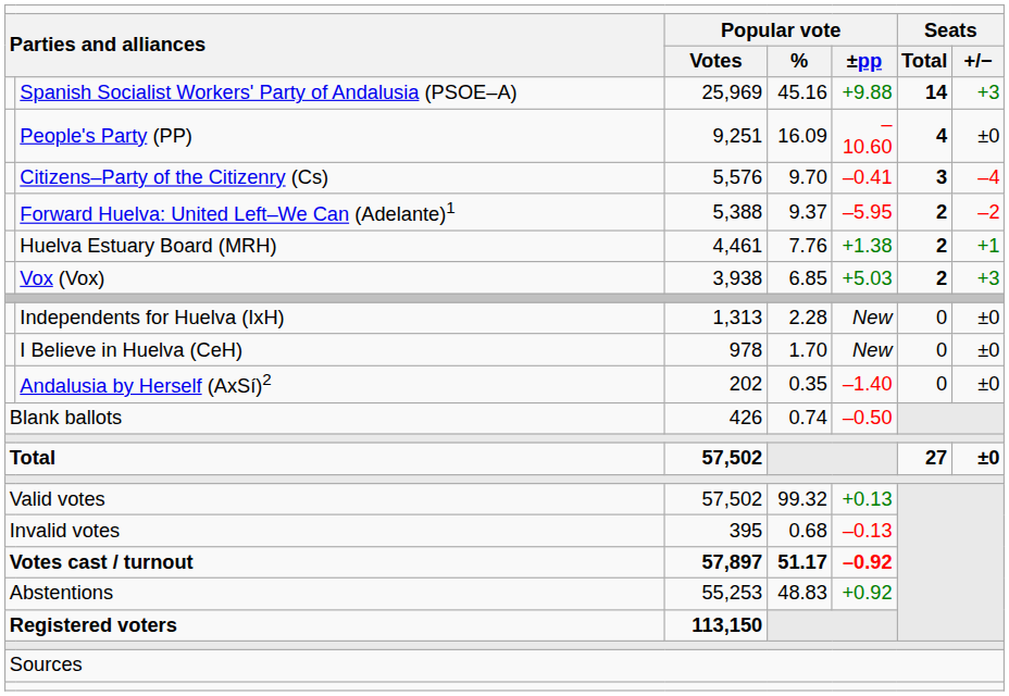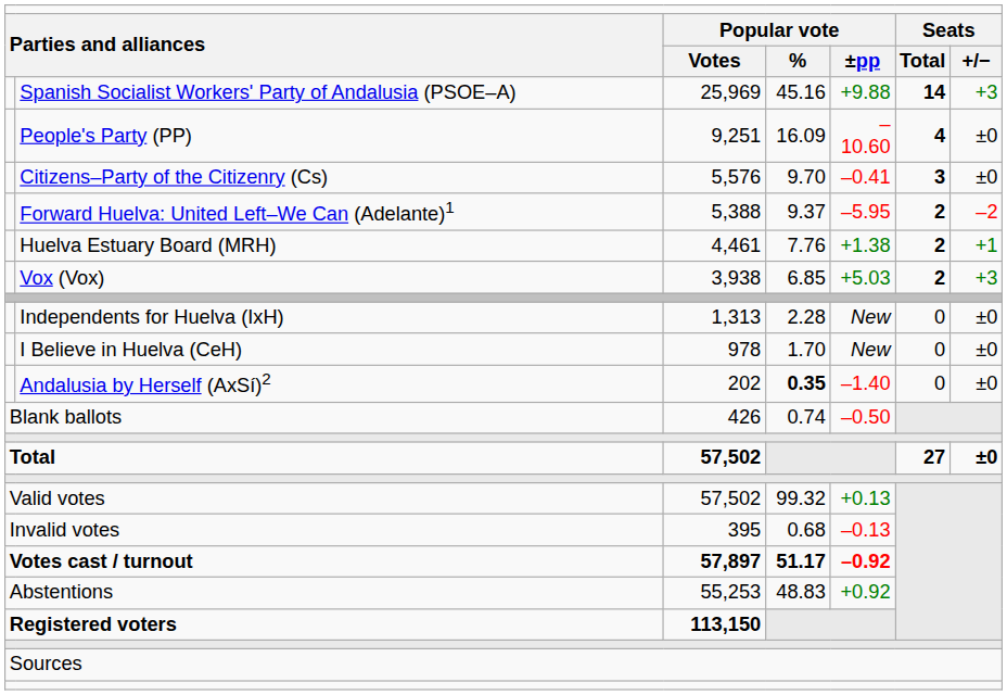Citizens–Party of the Citizenry (Cs) | column 7: –4 -> ±0
Andalusia by Herself (AxSí)2 | column 4: normal -> bold
